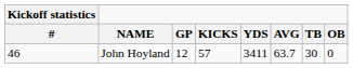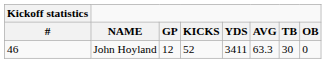John Hoyland | KICKS: 57 -> 52
John Hoyland | AVG: 63.7 -> 63.3
